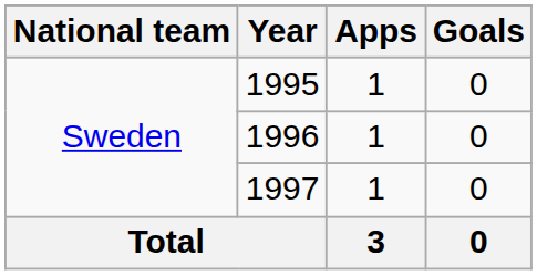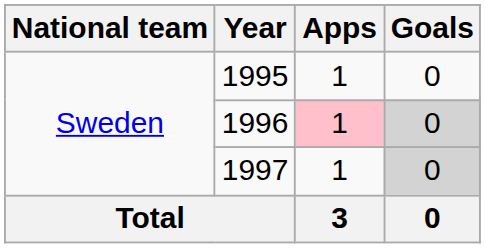1996 | Apps: no background -> pink background
1996 | Goals: no background -> lightgrey background
1997 | Goals: no background -> lightgrey background
